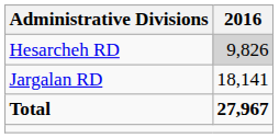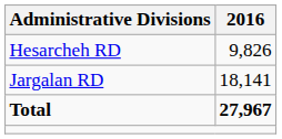Hesarcheh RD | 2016: lightgrey background -> no background
